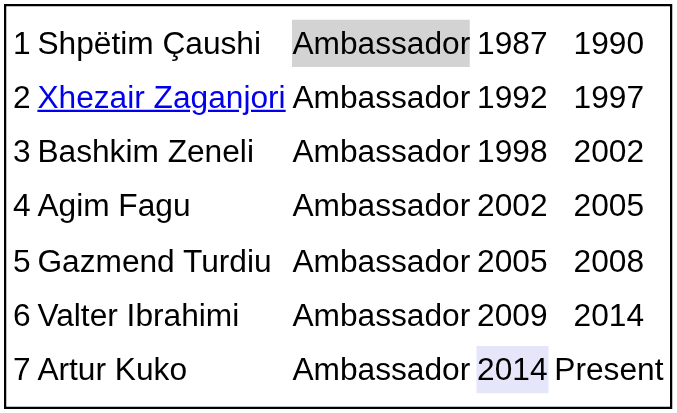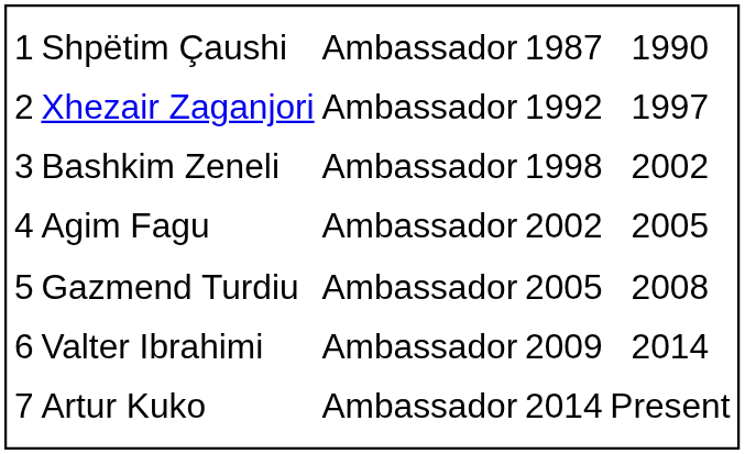Shpëtim Çaushi | column 3: lightgrey background -> no background
Artur Kuko | column 4: lavender background -> no background
